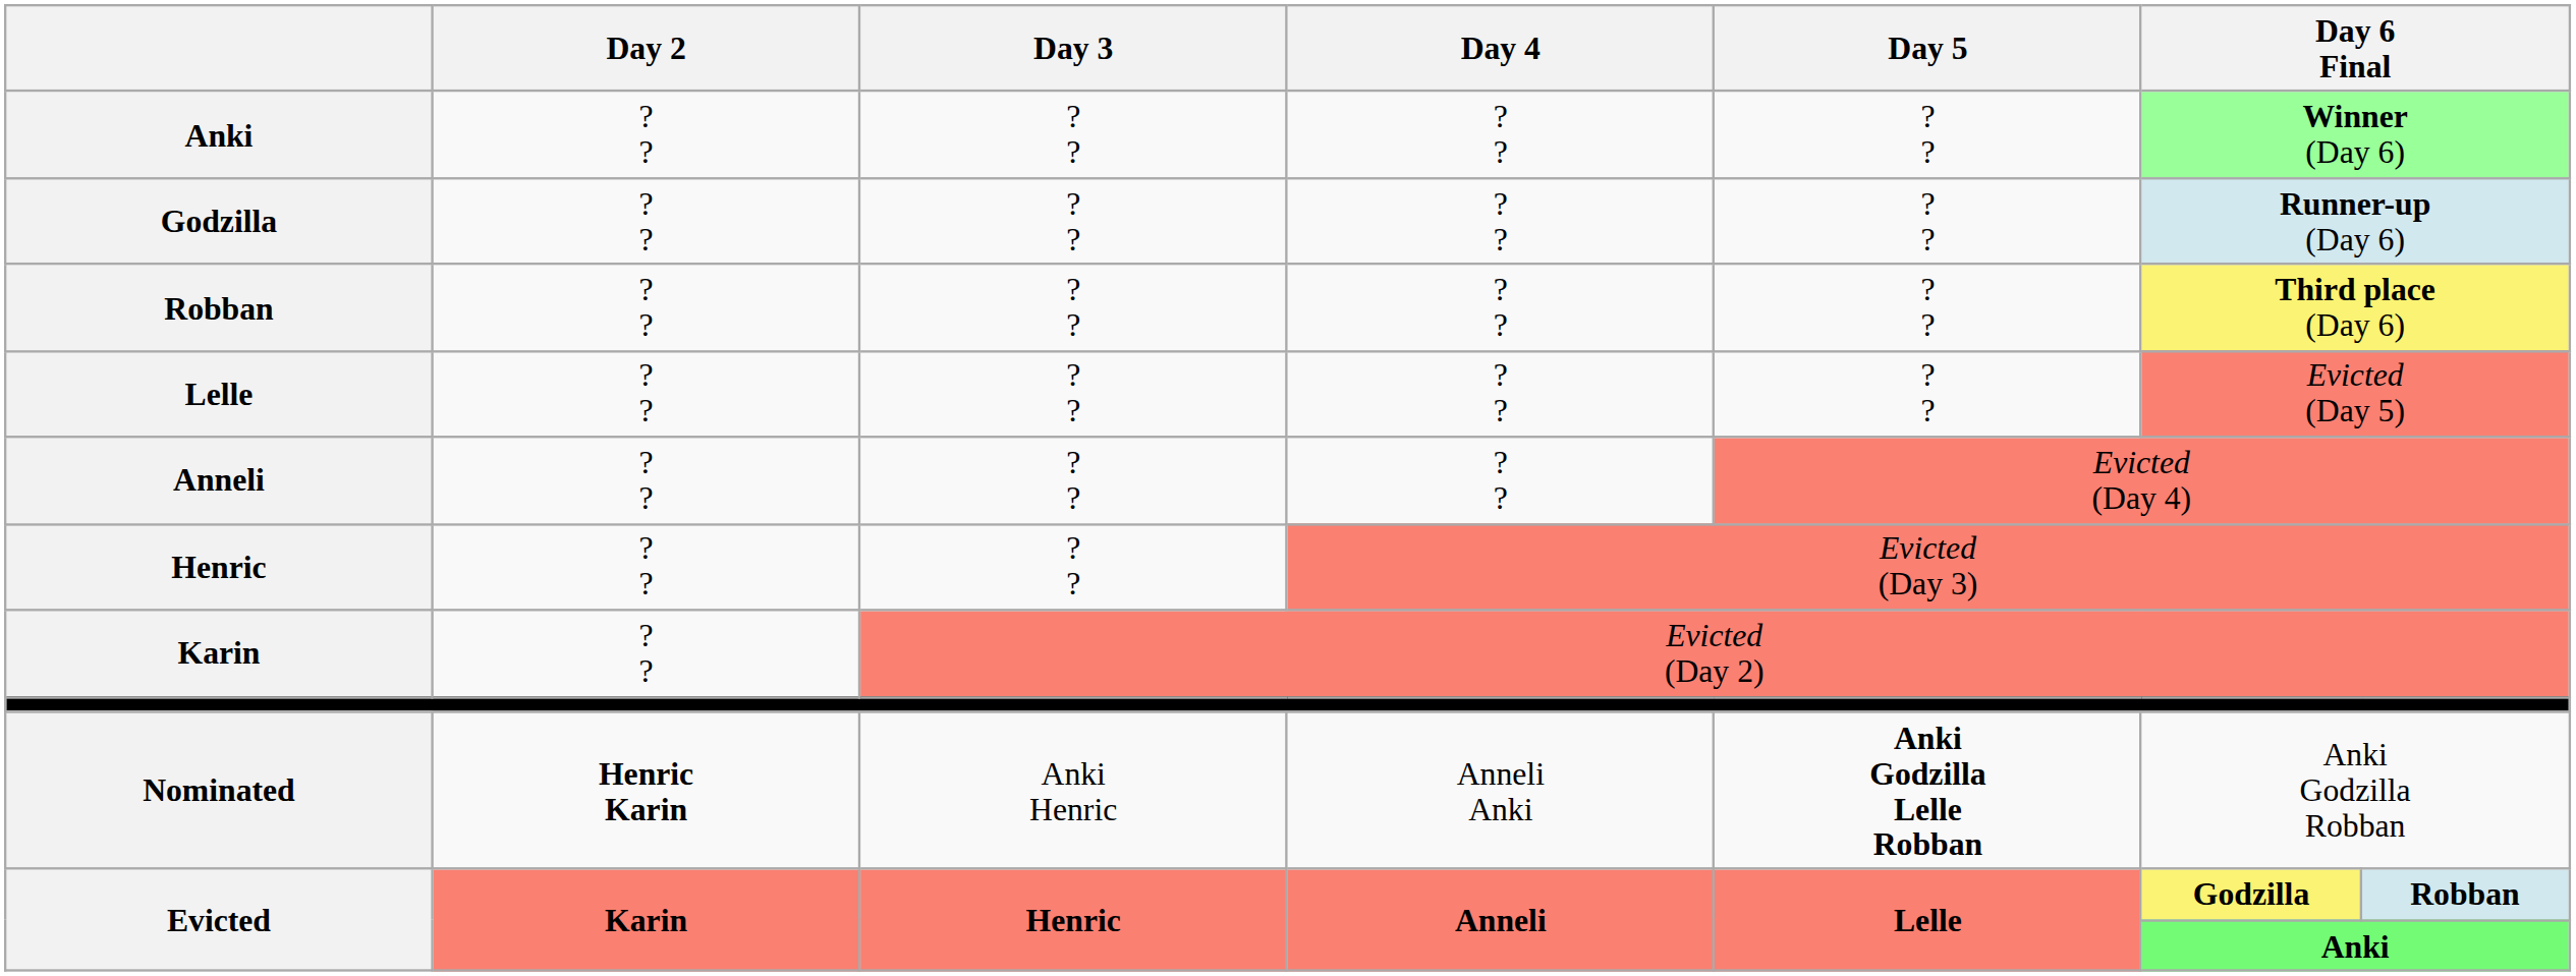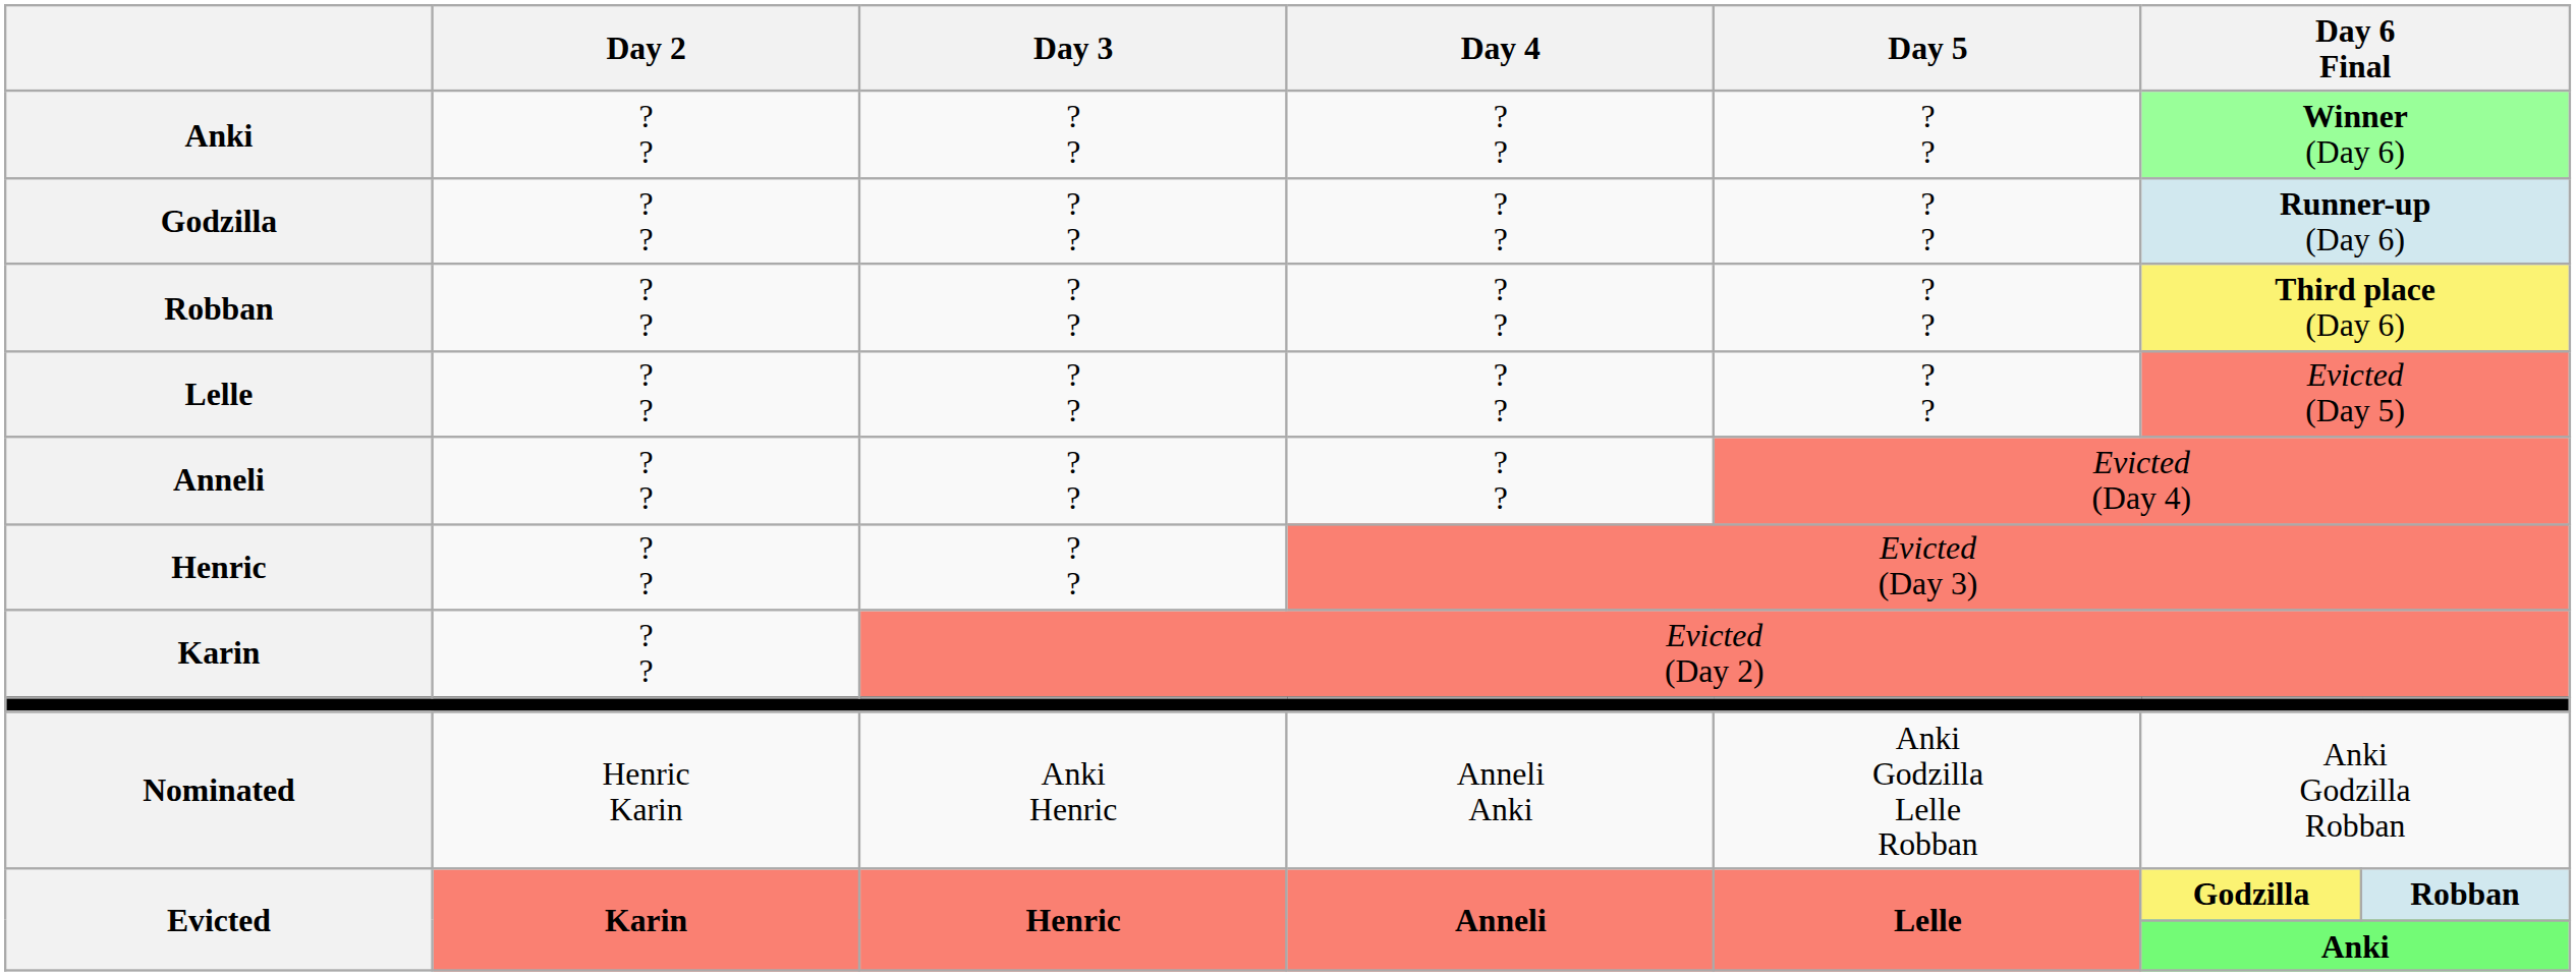Nominated | Day 2: bold -> normal
Nominated | Day 5: bold -> normal
